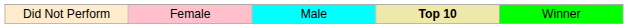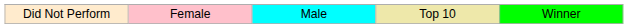Did Not Perform | column 4: bold -> normal
